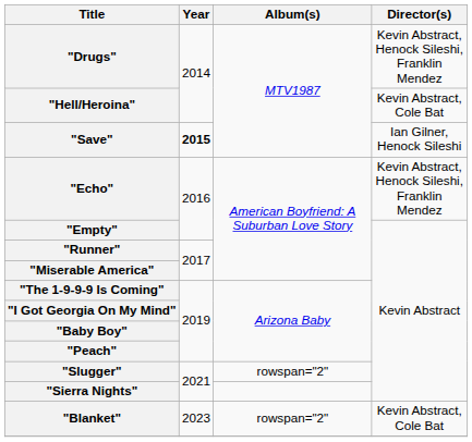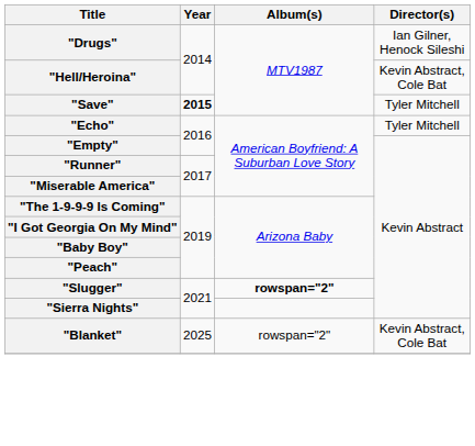"Drugs" | Director(s): Kevin Abstract, Henock Sileshi, Franklin Mendez -> Ian Gilner, Henock Sileshi
"Save" | Director(s): Ian Gilner, Henock Sileshi -> Tyler Mitchell
"Echo" | Director(s): Kevin Abstract, Henock Sileshi, Franklin Mendez -> Tyler Mitchell
"Slugger" | Album(s): normal -> bold
"Blanket" | Year: 2023 -> 2025
